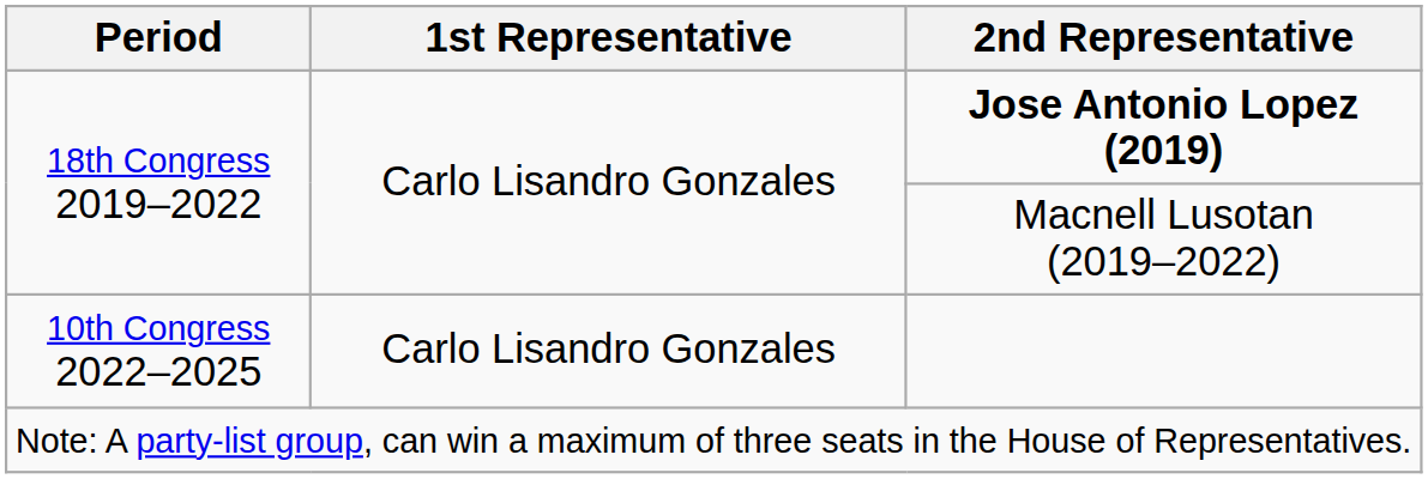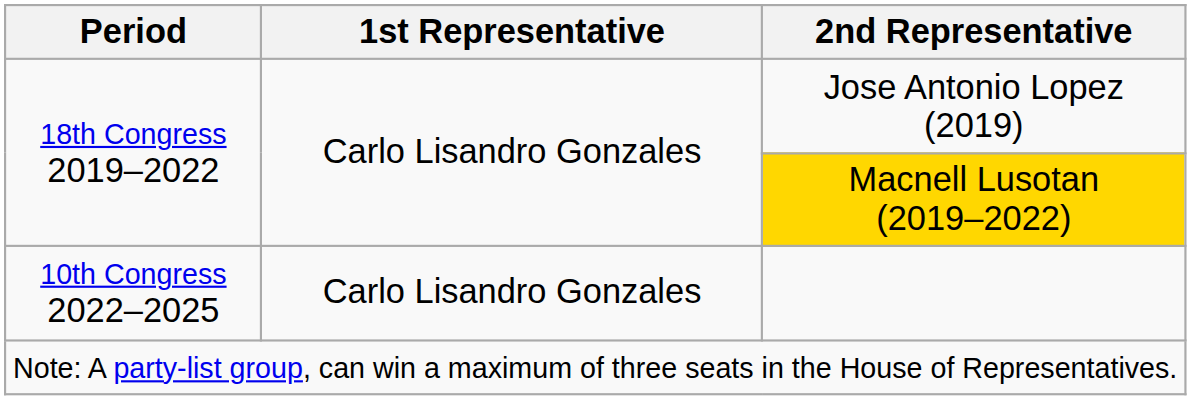Jose Antonio Lopez (2019) | 2nd Representative: bold -> normal
Macnell Lusotan (2019–2022) | 2nd Representative: no background -> gold background
